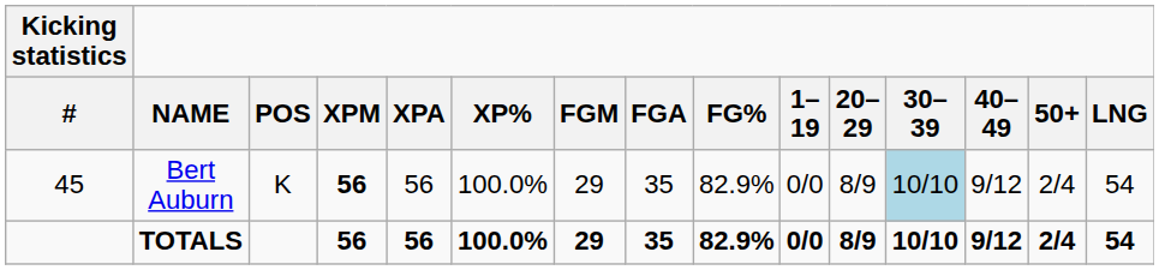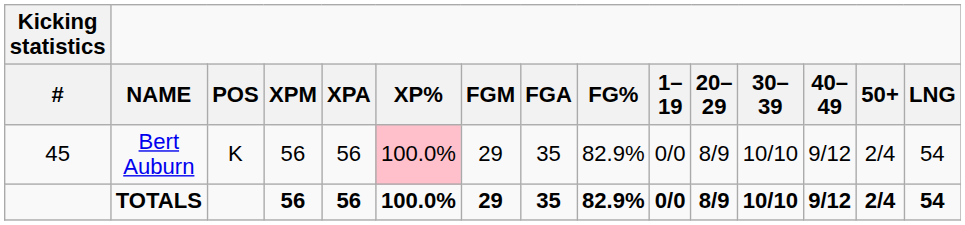Bert Auburn | XPM: bold -> normal
Bert Auburn | XP%: no background -> pink background
Bert Auburn | 30–39: lightblue background -> no background
